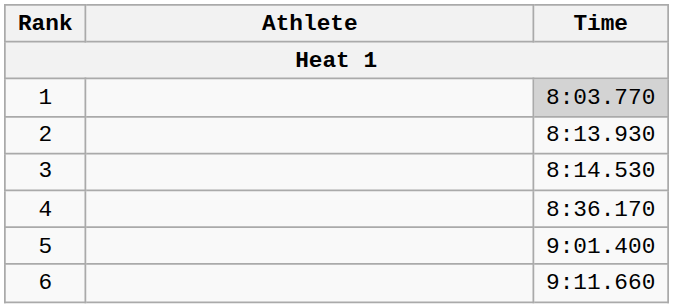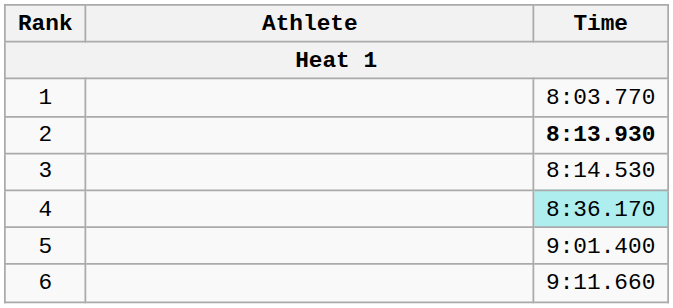1 | Time: lightgrey background -> no background
2 | Time: normal -> bold
4 | Time: no background -> paleturquoise background
